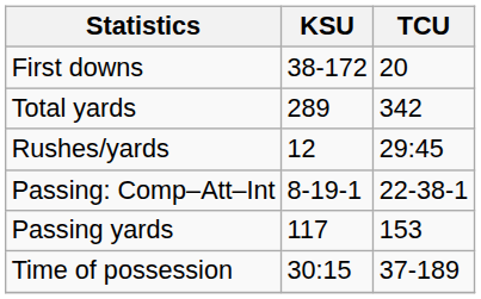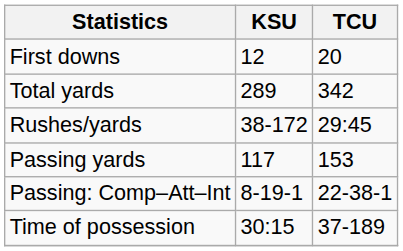First downs | KSU: 38-172 -> 12
Rushes/yards | KSU: 12 -> 38-172
rows swapped: Passing yards <-> Passing: Comp–Att–Int
